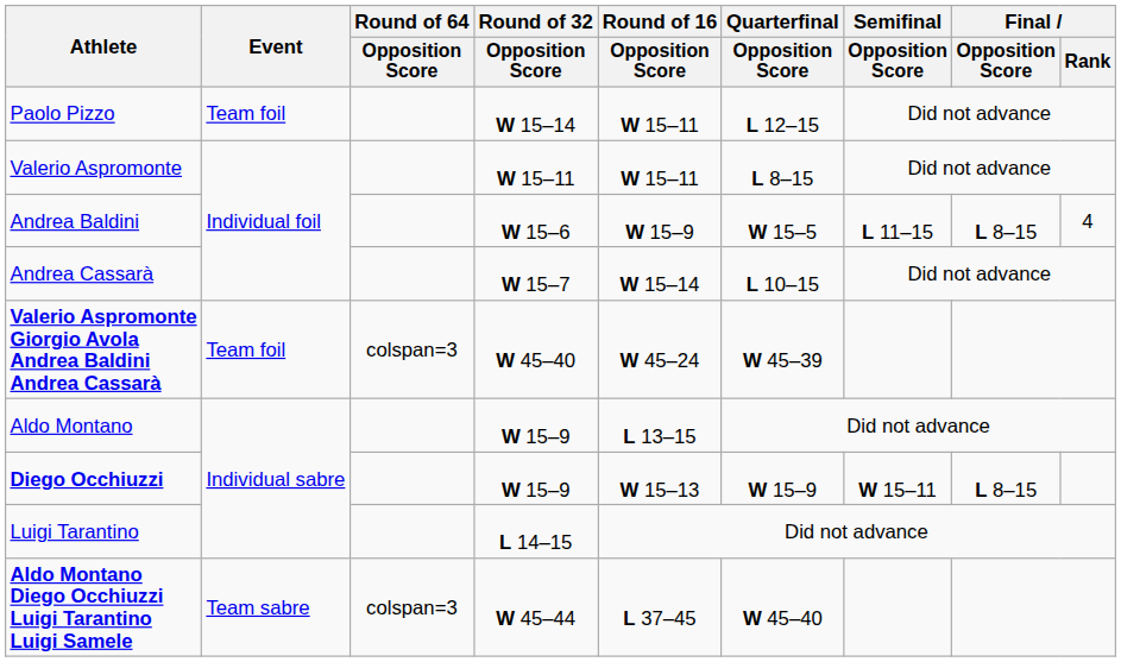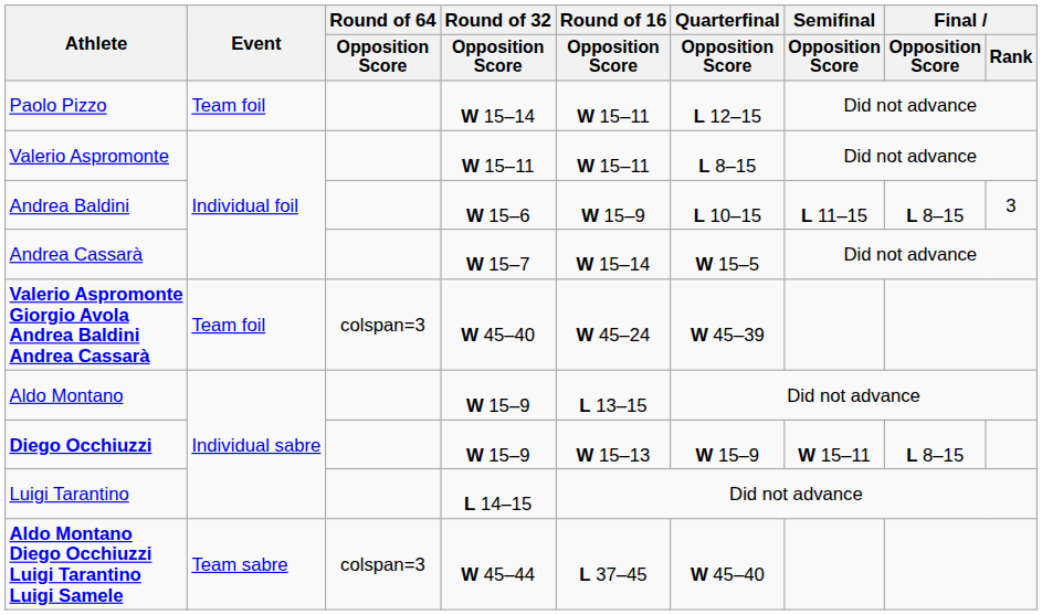Andrea Baldini | Quarterfinal / Opposition Score: W 15–5 -> L 10–15
Andrea Baldini | Final / Rank: 4 -> 3
Andrea Cassarà | Quarterfinal / Opposition Score: L 10–15 -> W 15–5
